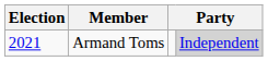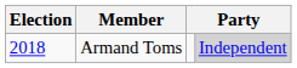Armand Toms | Election: 2021 -> 2018
